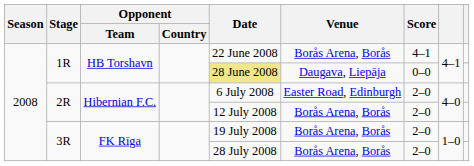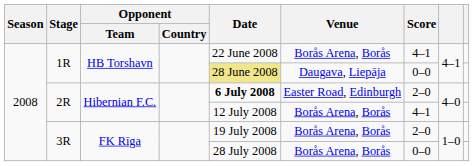row 5 | Date: normal -> bold
row 6 | Score: 2–0 -> 4–1
row 8 | Score: 2–0 -> 0–0
